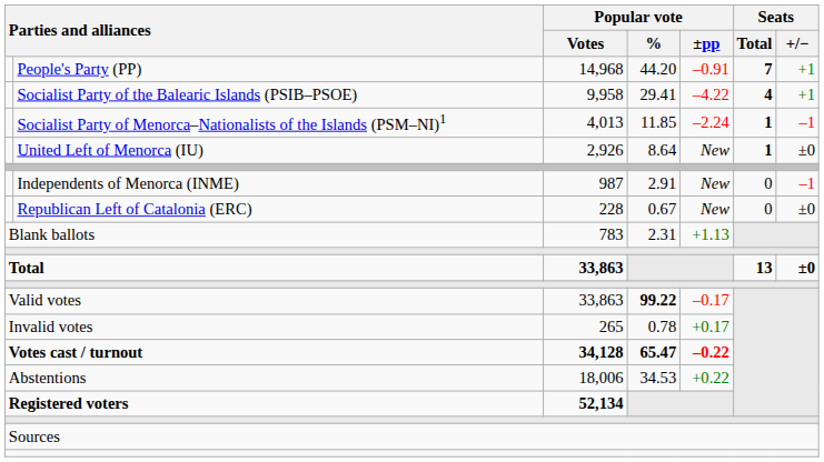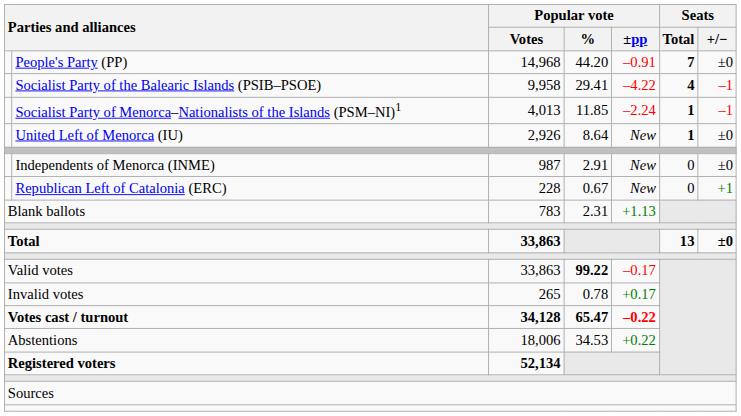People's Party (PP) | Seats / +/−: +1 -> ±0
Socialist Party of the Balearic Islands (PSIB–PSOE) | Seats / +/−: +1 -> –1
Independents of Menorca (INME) | Seats / +/−: –1 -> ±0
Republican Left of Catalonia (ERC) | Seats / +/−: ±0 -> +1
